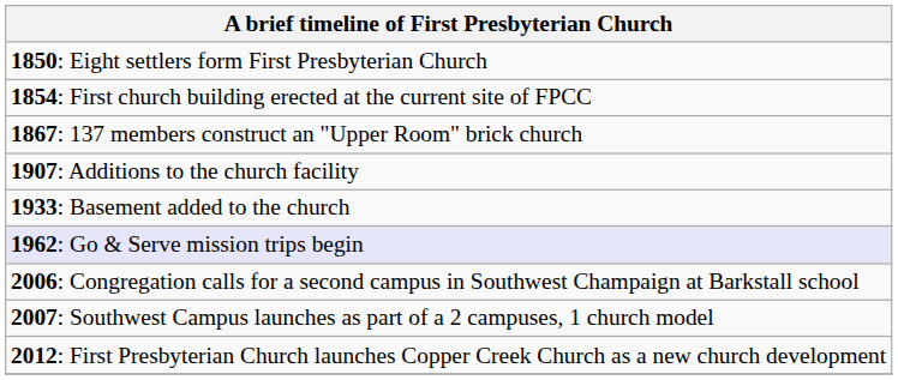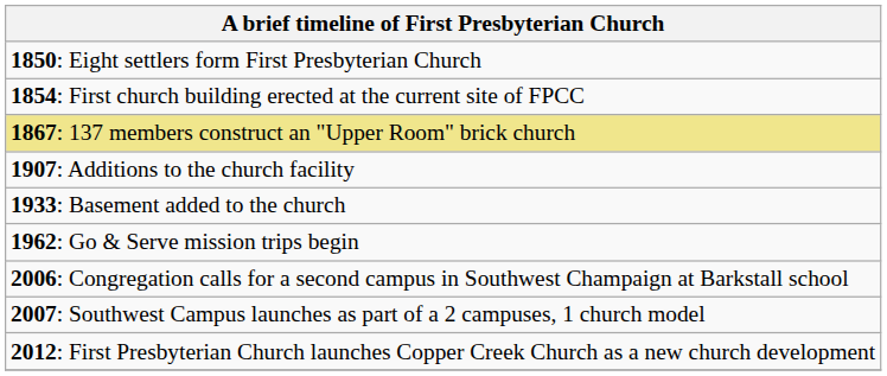row 4 | column 1: no background -> khaki background
row 7 | column 1: lavender background -> no background
